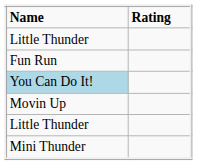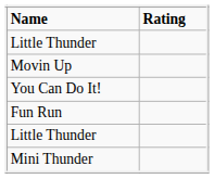row 3 | Name: Fun Run -> Movin Up
row 4 | Name: lightblue background -> no background
row 5 | Name: Movin Up -> Fun Run
